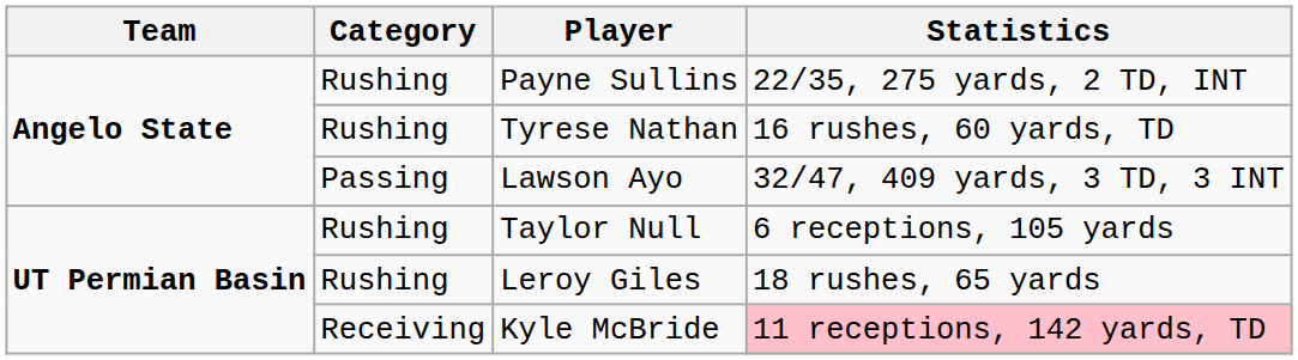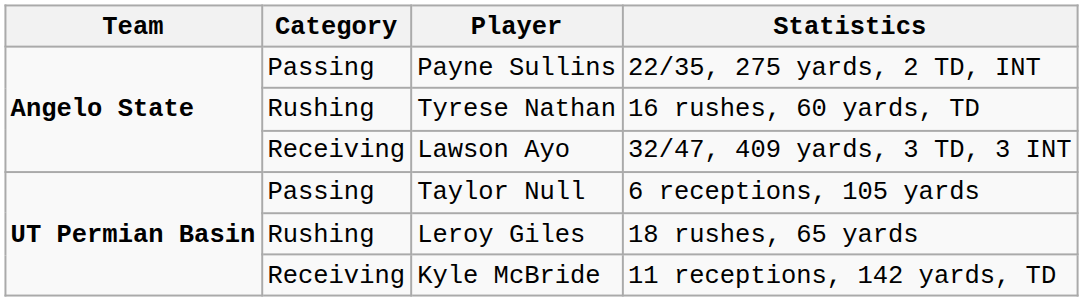Payne Sullins | Category: Rushing -> Passing
Lawson Ayo | Category: Passing -> Receiving
Taylor Null | Category: Rushing -> Passing
Kyle McBride | Statistics: pink background -> no background
